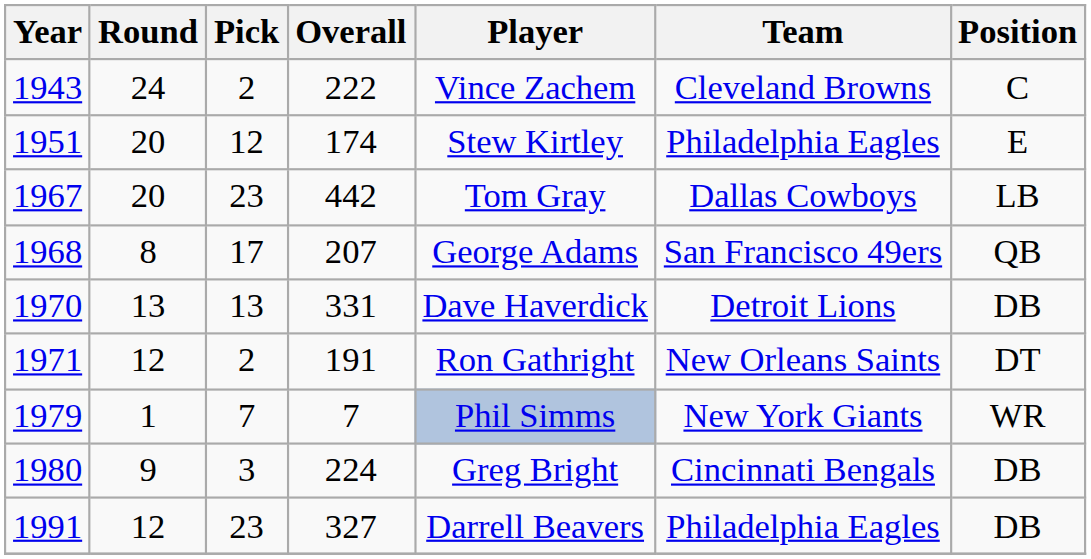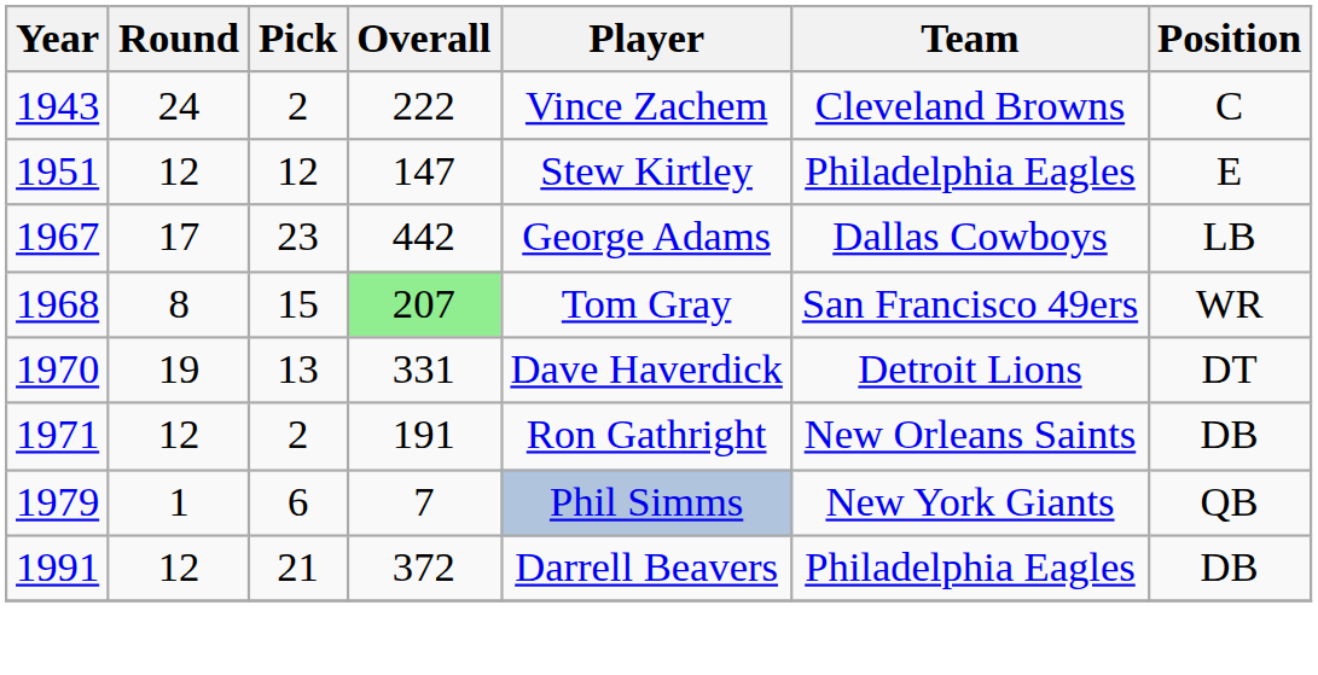1951 | Round: 20 -> 12
1951 | Overall: 174 -> 147
1967 | Round: 20 -> 17
1967 | Player: Tom Gray -> George Adams
1968 | Pick: 17 -> 15
1968 | Overall: no background -> lightgreen background
1968 | Player: George Adams -> Tom Gray
1968 | Position: QB -> WR
1970 | Round: 13 -> 19
1970 | Position: DB -> DT
1971 | Position: DT -> DB
1979 | Pick: 7 -> 6
1979 | Position: WR -> QB
- row: 1980 | 9 | 3 | 224 | Greg Bright | Cincinnati Bengals | DB
1991 | Pick: 23 -> 21
1991 | Overall: 327 -> 372
